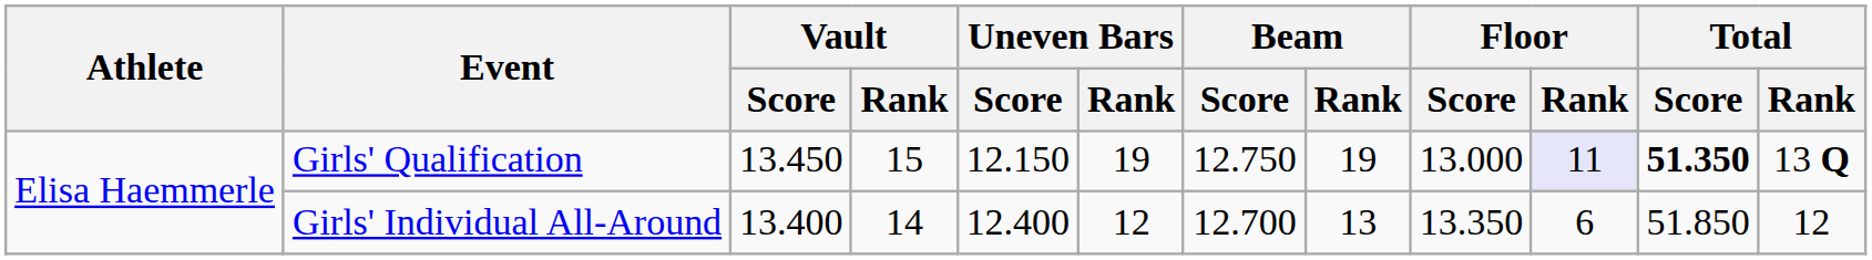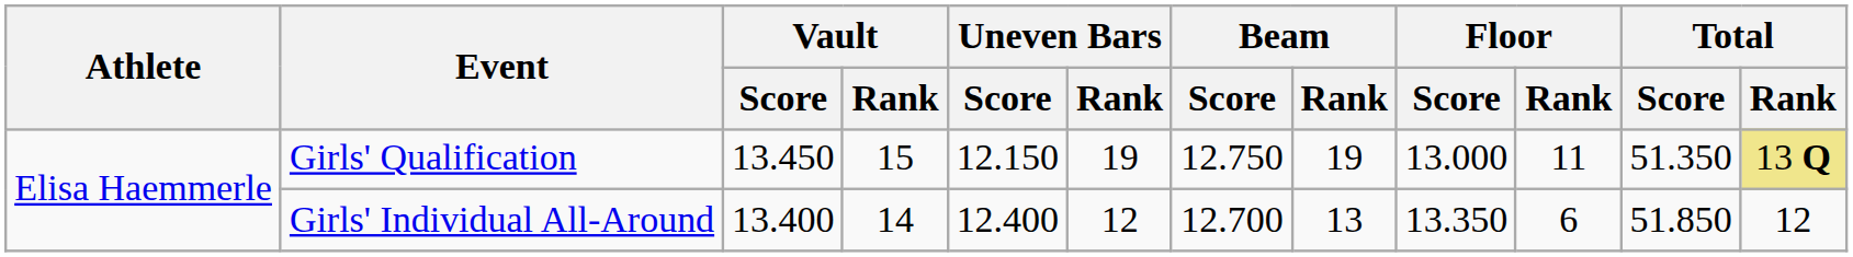Girls' Qualification | Floor / Rank: lavender background -> no background
Girls' Qualification | Total / Score: bold -> normal
Girls' Qualification | Total / Rank: no background -> khaki background
